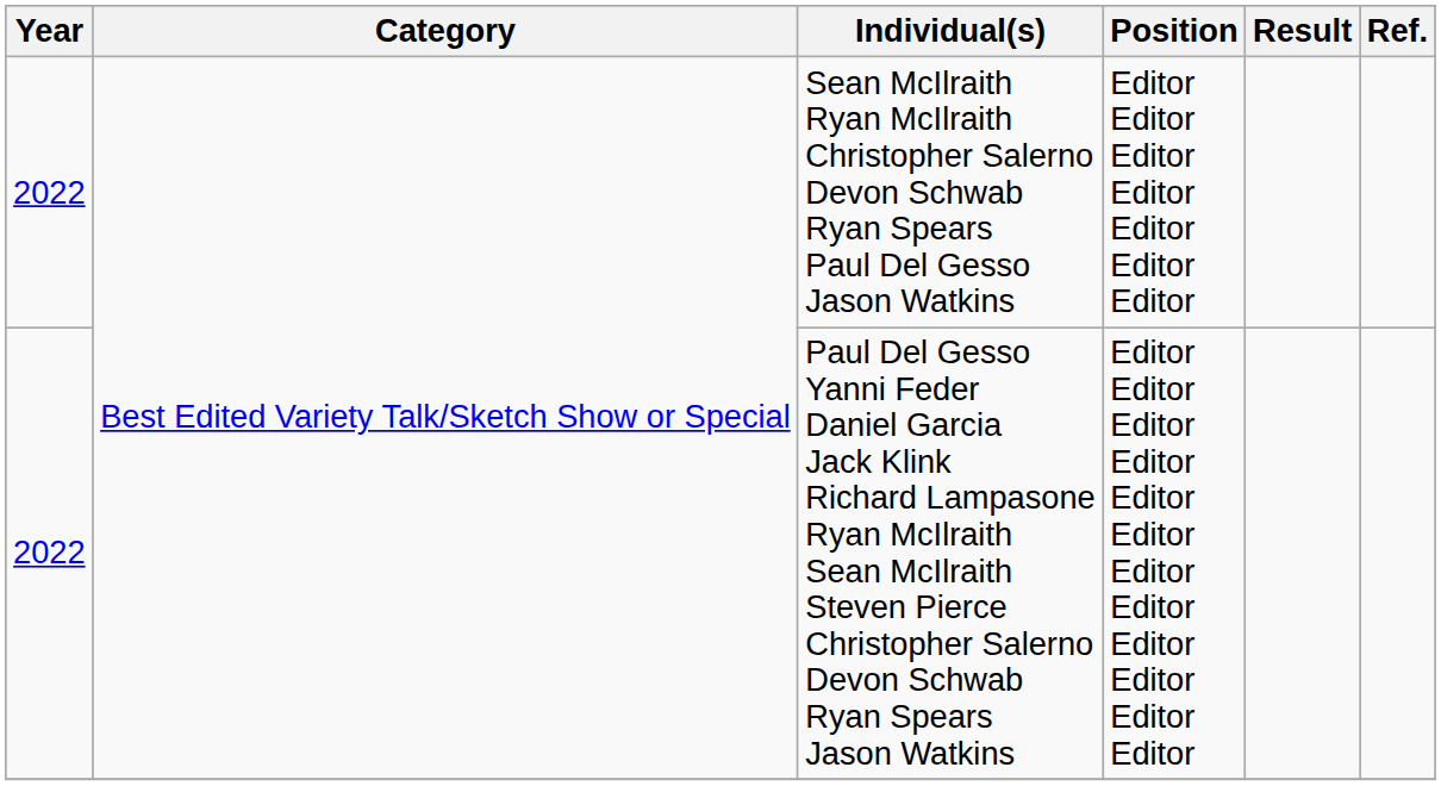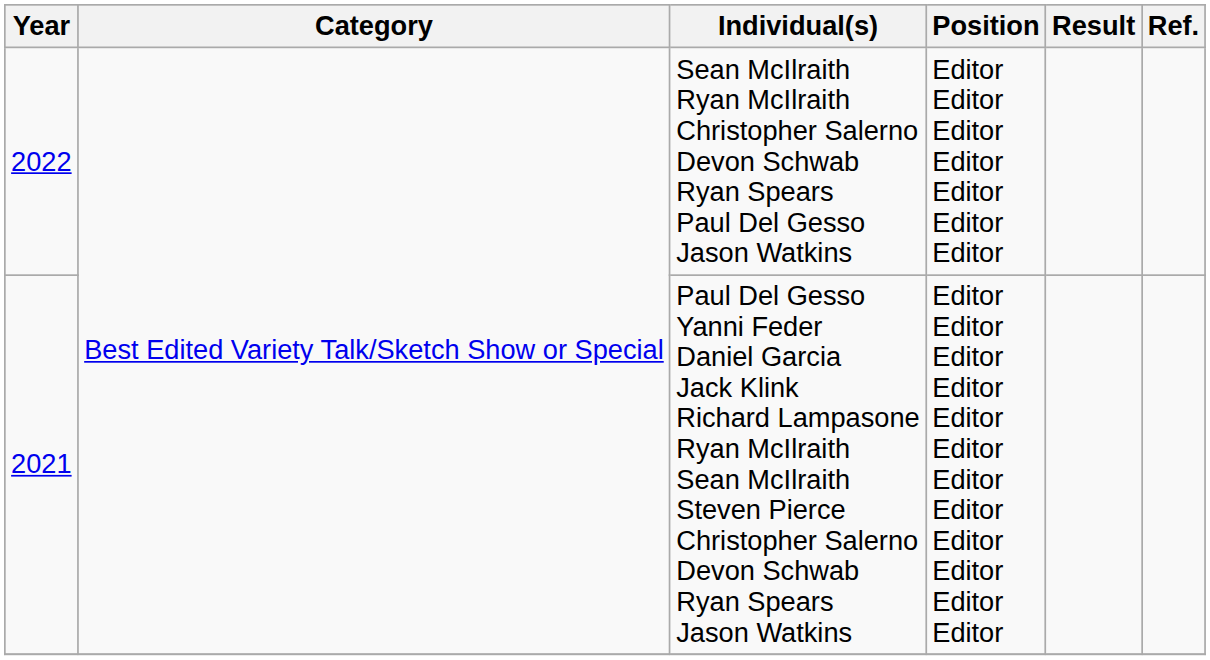row 3 | Year: 2022 -> 2021
